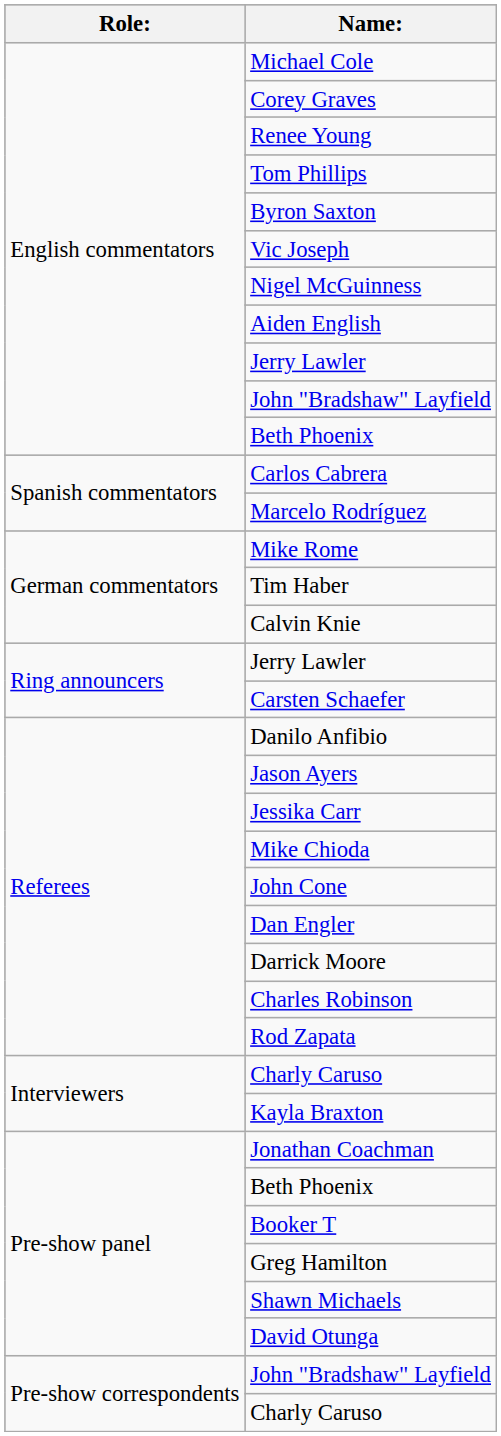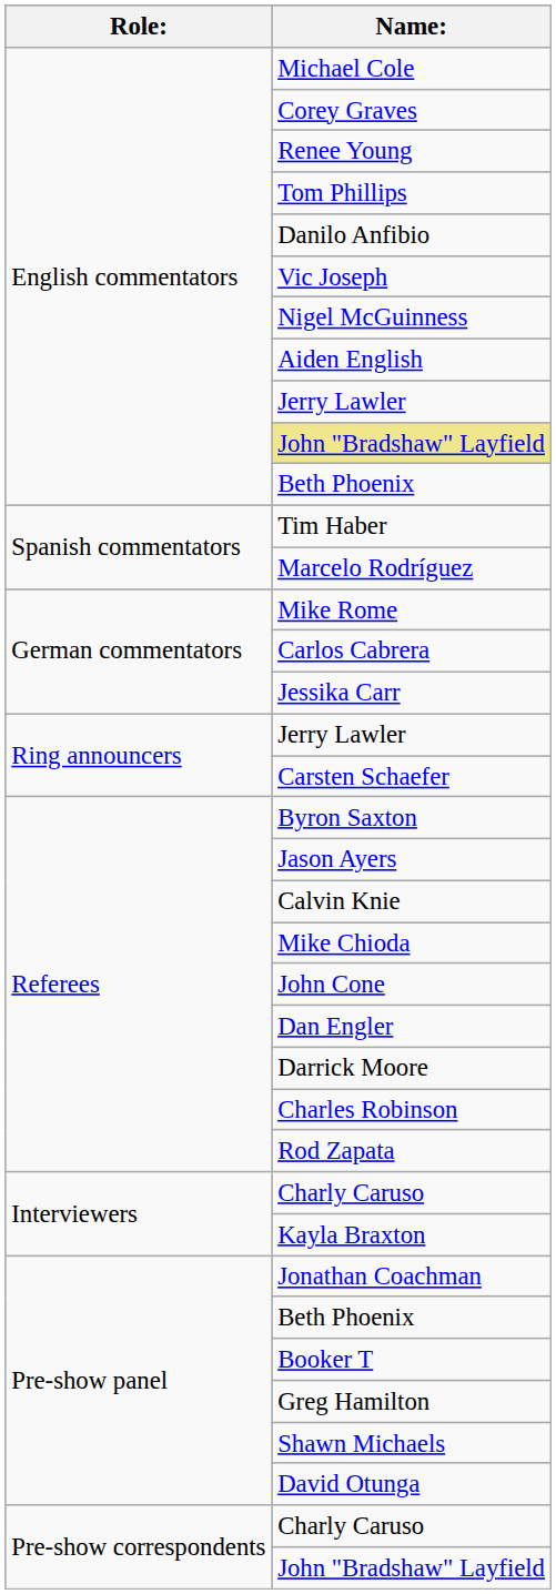row 6 | Name:: Byron Saxton -> Danilo Anfibio
row 11 | Name:: no background -> khaki background
row 13 | Name:: Carlos Cabrera -> Tim Haber
row 16 | Name:: Tim Haber -> Carlos Cabrera
row 17 | Name:: Calvin Knie -> Jessika Carr
row 20 | Name:: Danilo Anfibio -> Byron Saxton
row 22 | Name:: Jessika Carr -> Calvin Knie
row 37 | Name:: John "Bradshaw" Layfield -> Charly Caruso
row 38 | Name:: Charly Caruso -> John "Bradshaw" Layfield
